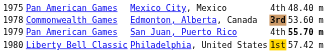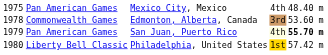Commonwealth Games | column 4: bold -> normal
Pan American Games / San Juan, Puerto Rico | column 4: no background -> lightyellow background
